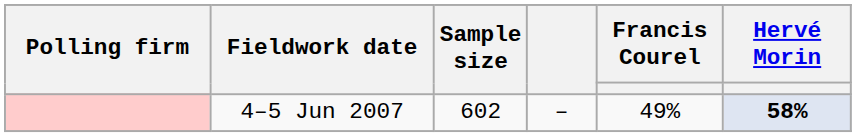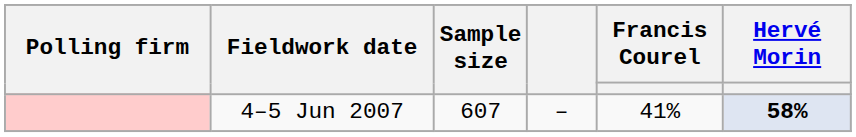4–5 Jun 2007 | Sample size: 602 -> 607
4–5 Jun 2007 | Francis Courel: 49% -> 41%
